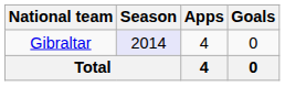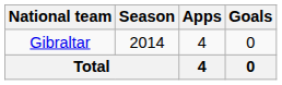Gibraltar | Season: lavender background -> no background
